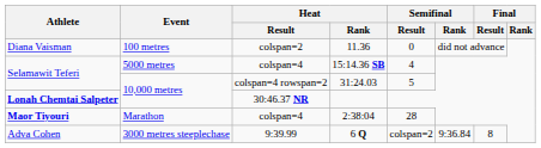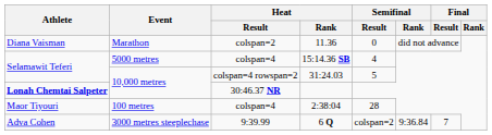11.36 | Event: 100 metres -> Marathon
2:38:04 | Athlete: bold -> normal
2:38:04 | Event: Marathon -> 100 metres
6 Q | Final / Result: 8 -> 7
